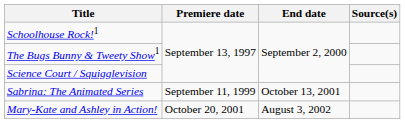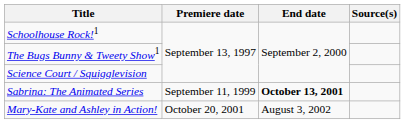Sabrina: The Animated Series | End date: normal -> bold
